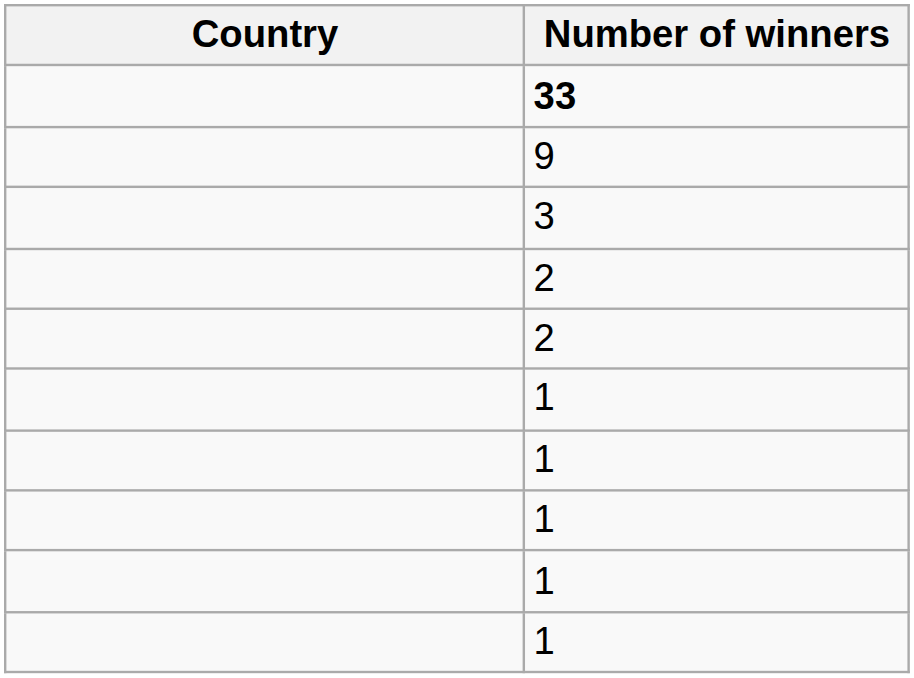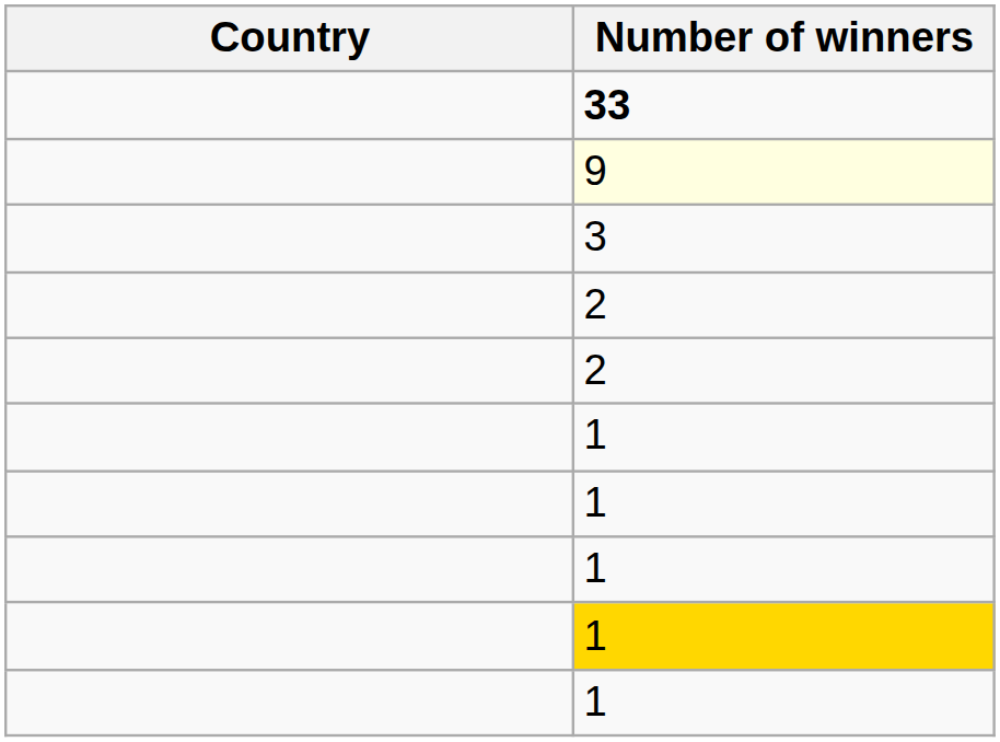row 3 | Number of winners: no background -> lightyellow background
row 10 | Number of winners: no background -> gold background
